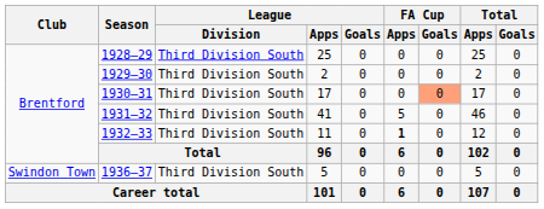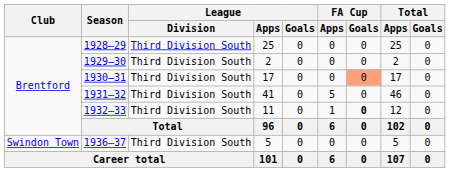1932–33 | FA Cup / Apps: bold -> normal
1932–33 | FA Cup / Goals: normal -> bold
